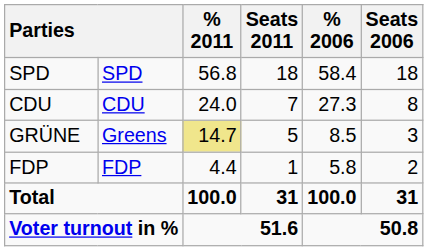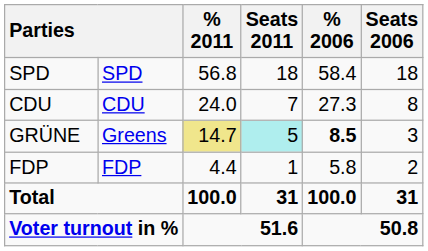GRÜNE | Seats 2011: no background -> paleturquoise background
GRÜNE | % 2006: normal -> bold
